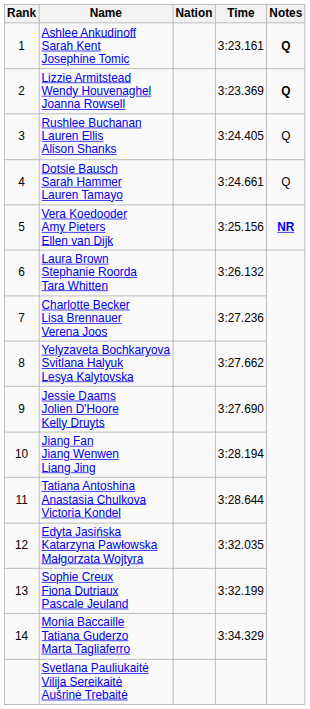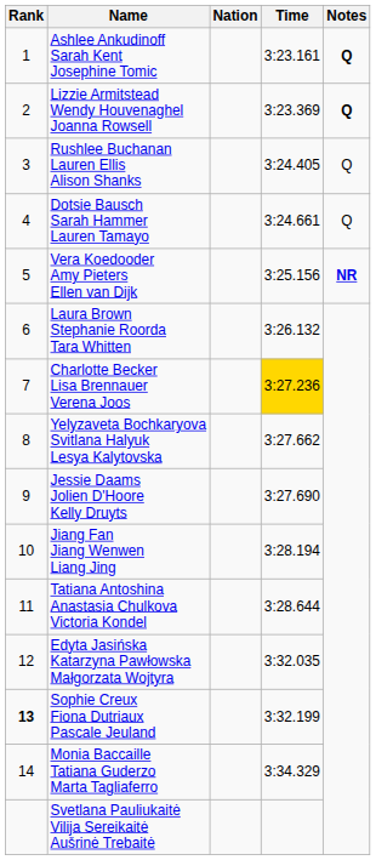Charlotte Becker Lisa Brennauer Verena Joos | Time: no background -> gold background
Sophie Creux Fiona Dutriaux Pascale Jeuland | Rank: normal -> bold
